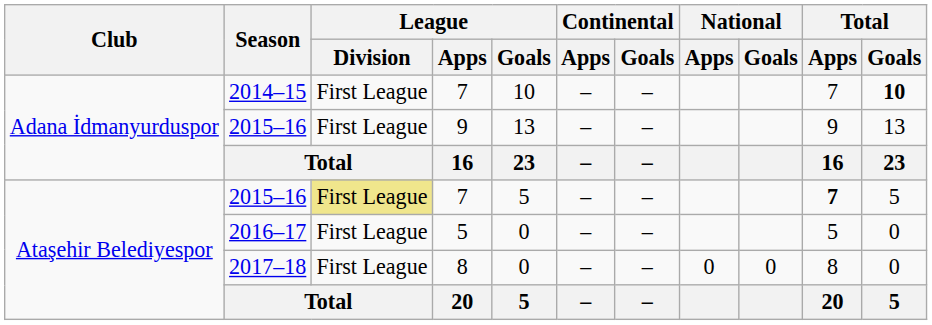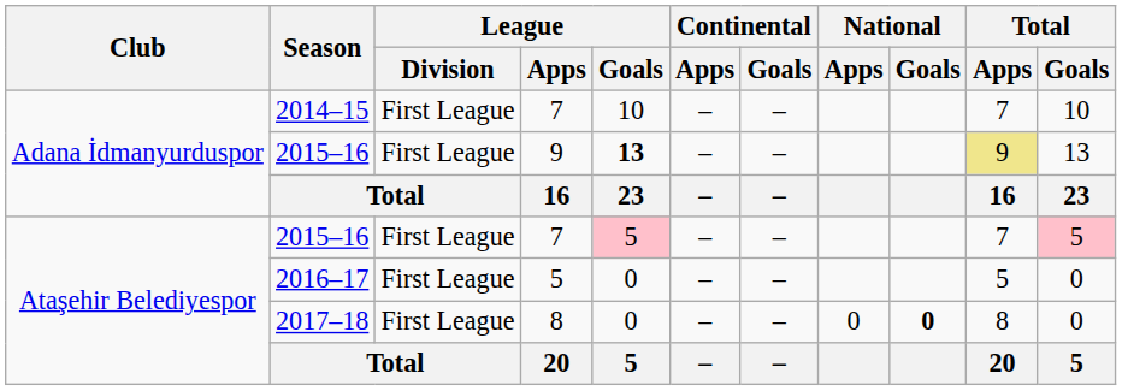2014–15 | Total / Goals: bold -> normal
2015–16 / 9 | League / Goals: normal -> bold
2015–16 / 9 | Total / Apps: no background -> khaki background
2015–16 / 7 | League / Division: khaki background -> no background
2015–16 / 7 | League / Goals: no background -> pink background
2015–16 / 7 | Total / Apps: bold -> normal
2015–16 / 7 | Total / Goals: no background -> pink background
2017–18 | National / Goals: normal -> bold
